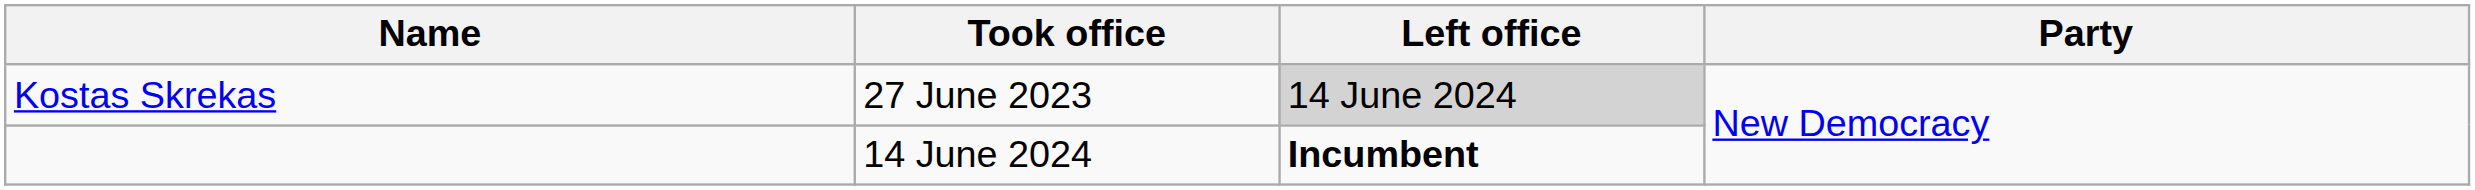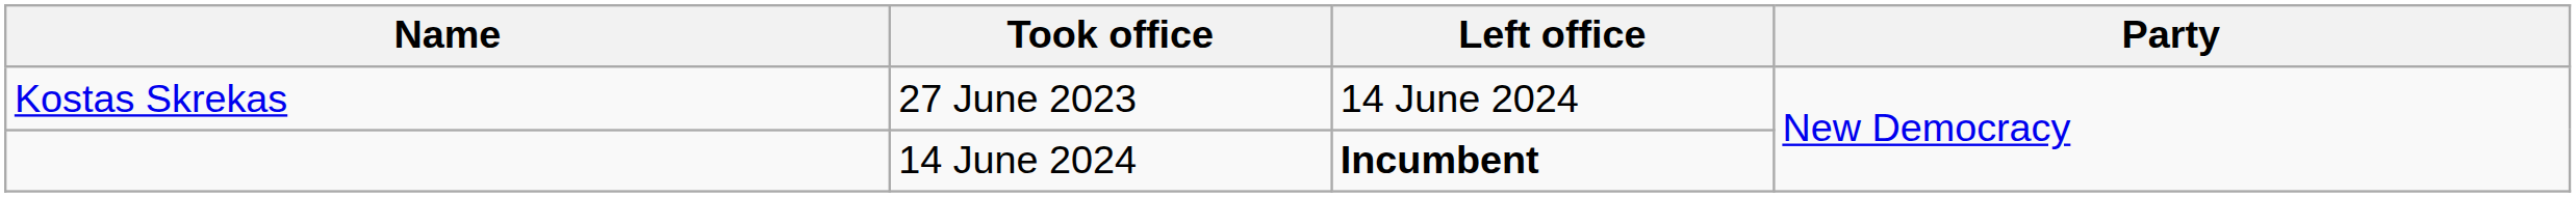Kostas Skrekas | Left office: lightgrey background -> no background
